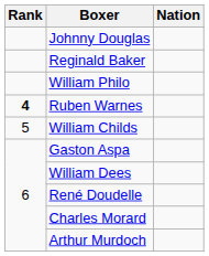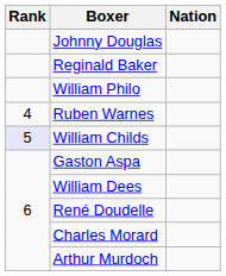Ruben Warnes | Rank: bold -> normal
William Childs | Rank: no background -> lavender background
